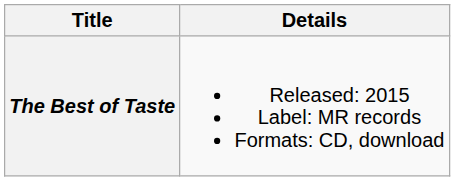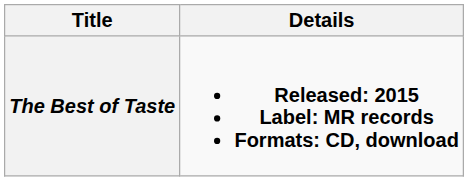The Best of Taste | Details: normal -> bold
